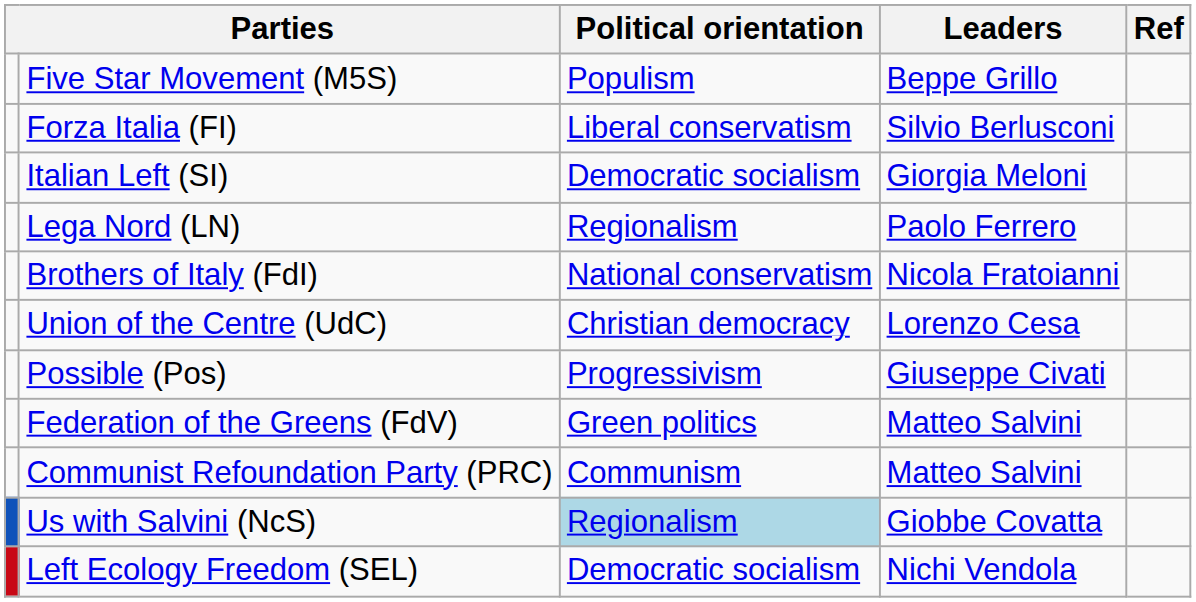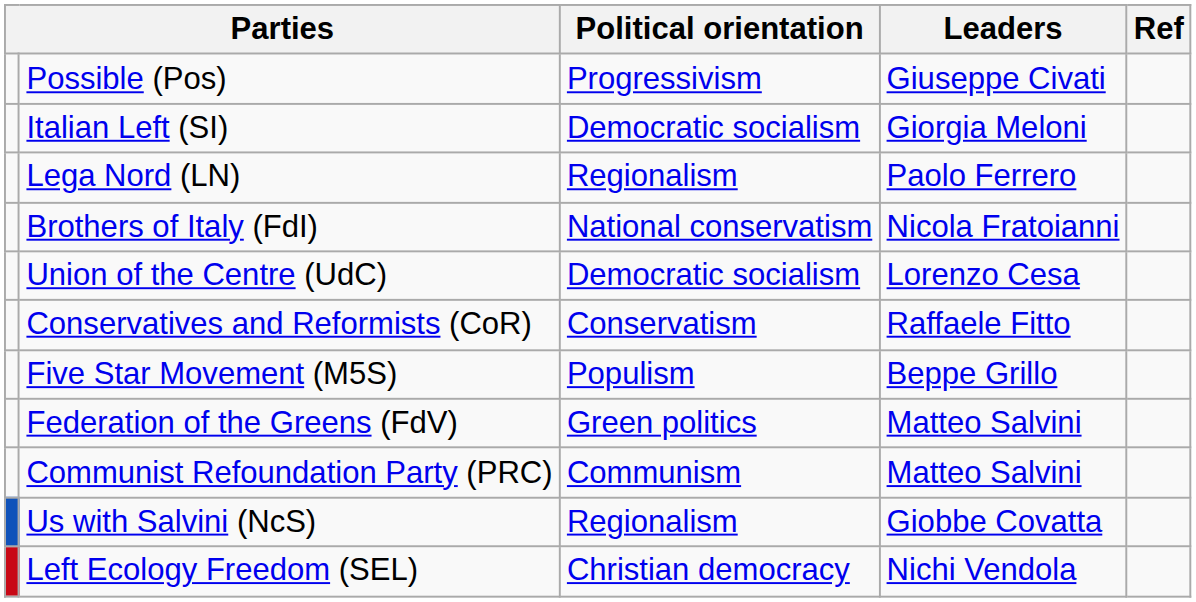rows swapped: Five Star Movement (M5S) <-> Possible (Pos)
- row: Forza Italia (FI) | Liberal conservatism | Silvio Berlusconi
Union of the Centre (UdC) | Political orientation: Christian democracy -> Democratic socialism
+ row: Conservatives and Reformists (CoR) | Conservatism | Raffaele Fitto
Us with Salvini (NcS) | Political orientation: lightblue background -> no background
Left Ecology Freedom (SEL) | Political orientation: Democratic socialism -> Christian democracy
